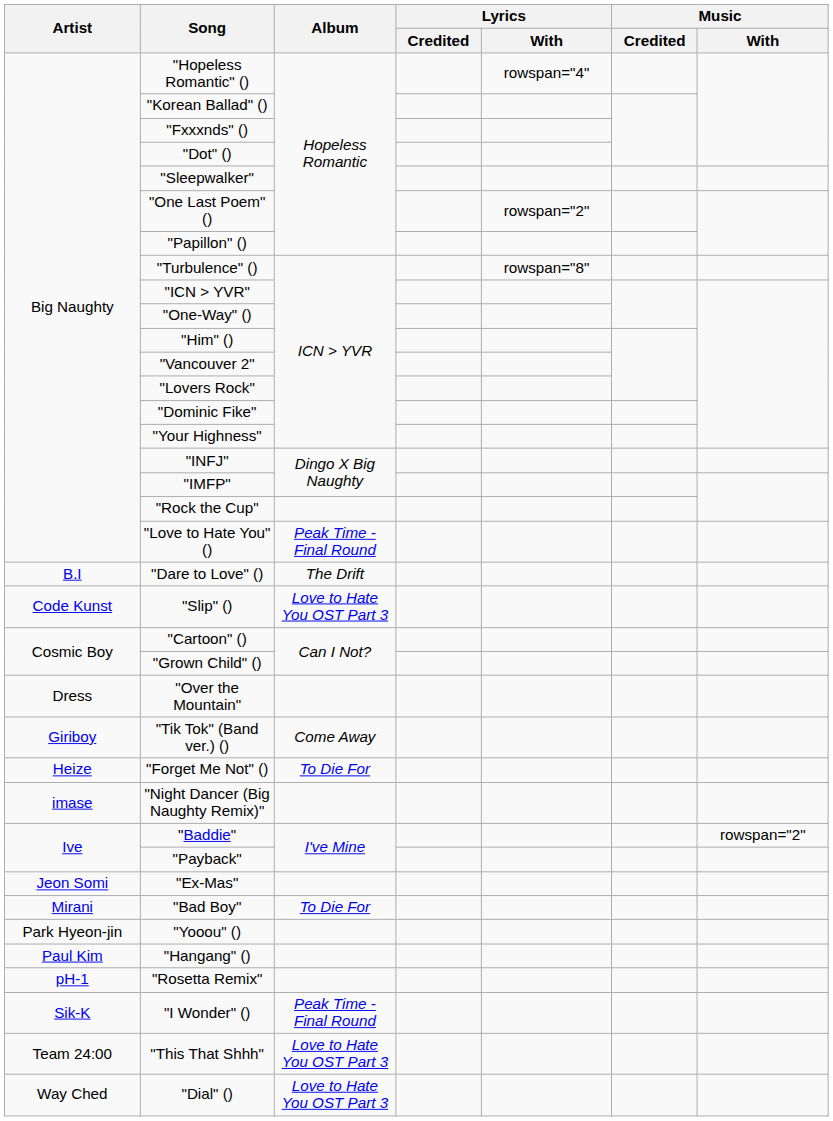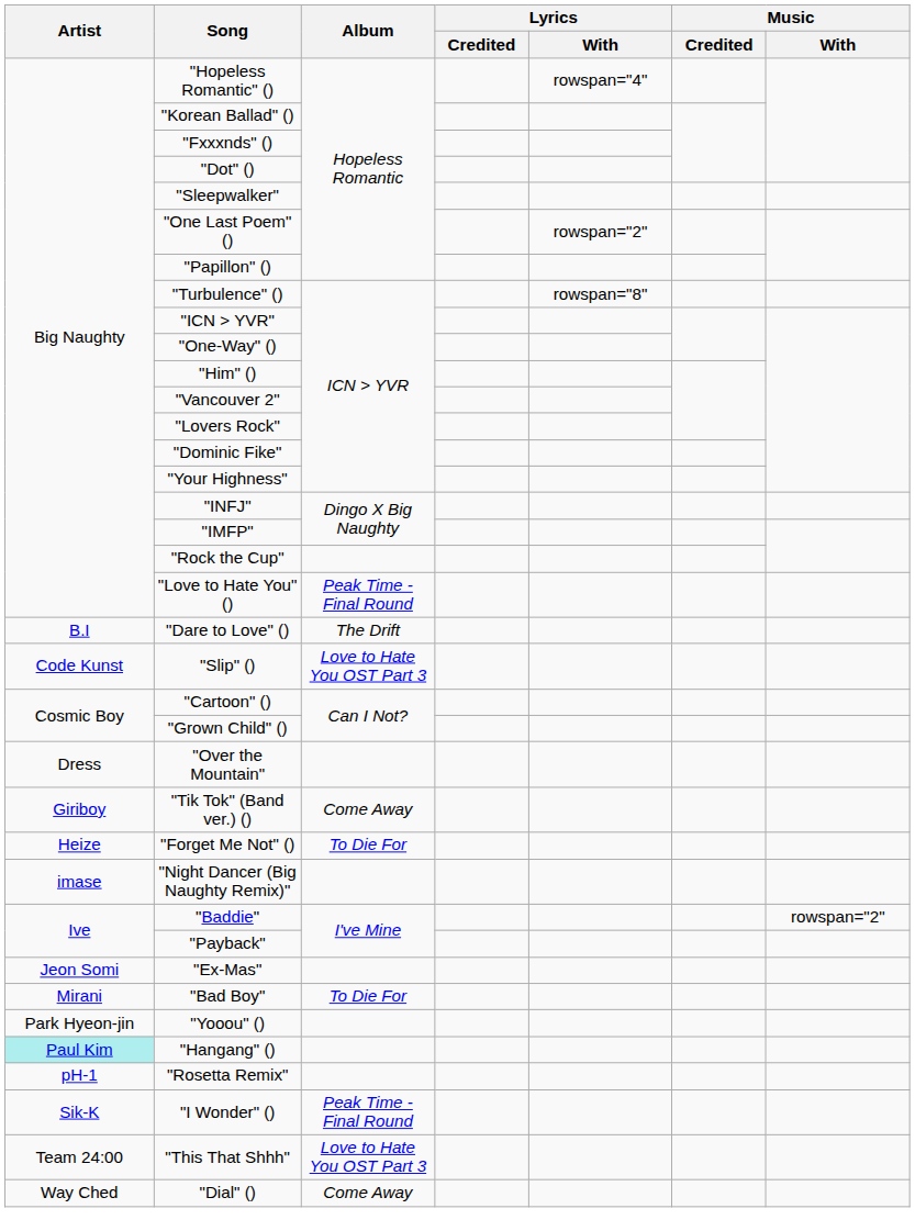"Hangang" () | Artist: no background -> paleturquoise background
"Dial" () | Album: Love to Hate You OST Part 3 -> Come Away
